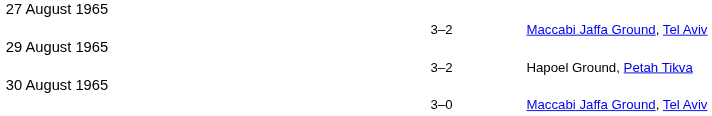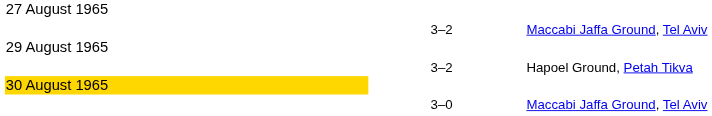30 August 1965 | column 1: no background -> gold background
